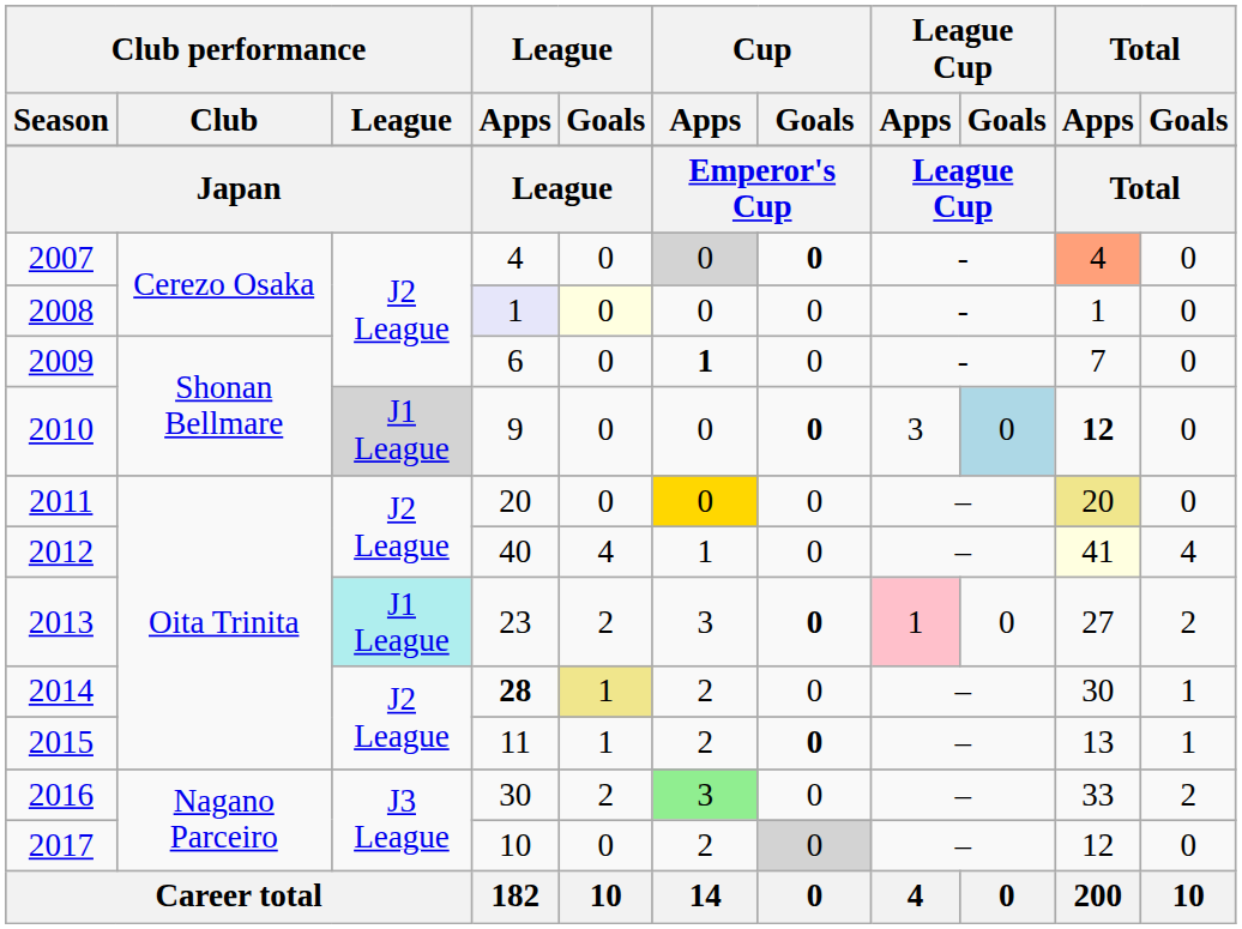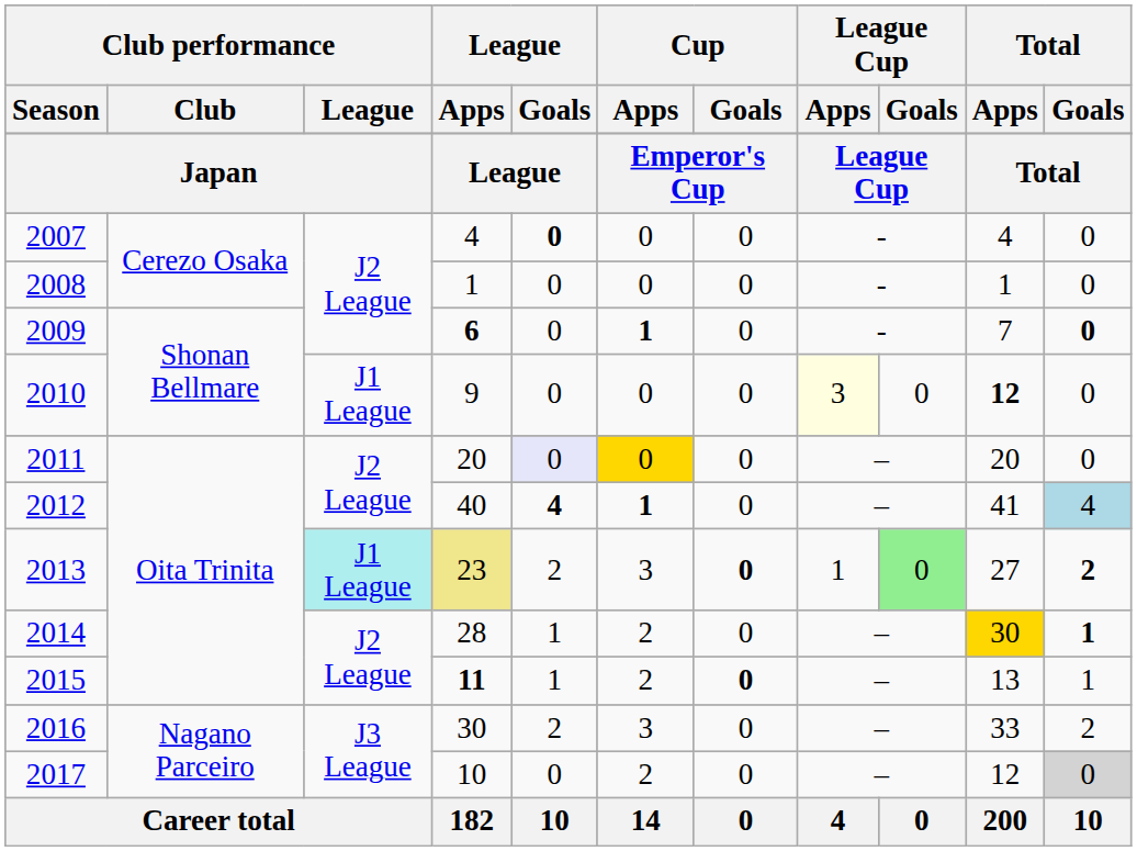2007 | League / Goals: normal -> bold
2007 | Cup / Apps: lightgrey background -> no background
2007 | Cup / Goals: bold -> normal
2007 | Total / Apps: lightsalmon background -> no background
2008 | League / Apps: lavender background -> no background
2008 | League / Goals: lightyellow background -> no background
2009 | League / Apps: normal -> bold
2009 | Total / Goals: normal -> bold
2010 | Club performance / League: lightgrey background -> no background
2010 | Cup / Goals: bold -> normal
2010 | League Cup / Apps: no background -> lightyellow background
2010 | League Cup / Goals: lightblue background -> no background
2011 | League / Goals: no background -> lavender background
2011 | Total / Apps: khaki background -> no background
2012 | League / Goals: normal -> bold
2012 | Cup / Apps: normal -> bold
2012 | Total / Apps: lightyellow background -> no background
2012 | Total / Goals: no background -> lightblue background
2013 | League / Apps: no background -> khaki background
2013 | League Cup / Apps: pink background -> no background
2013 | League Cup / Goals: no background -> lightgreen background
2013 | Total / Goals: normal -> bold
2014 | League / Apps: bold -> normal
2014 | League / Goals: khaki background -> no background
2014 | Total / Apps: no background -> gold background
2014 | Total / Goals: normal -> bold
2015 | League / Apps: normal -> bold
2016 | Cup / Apps: lightgreen background -> no background
2017 | Cup / Goals: lightgrey background -> no background
2017 | Total / Goals: no background -> lightgrey background
